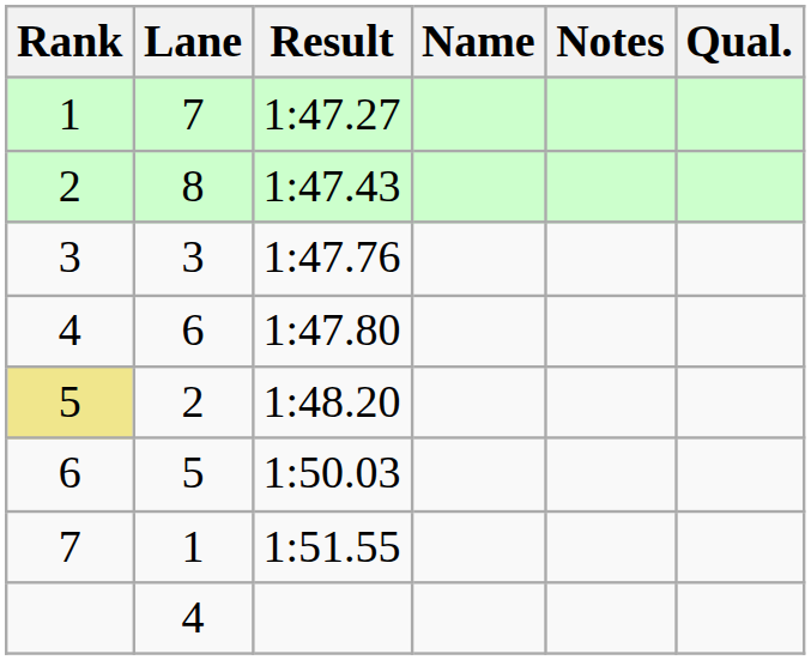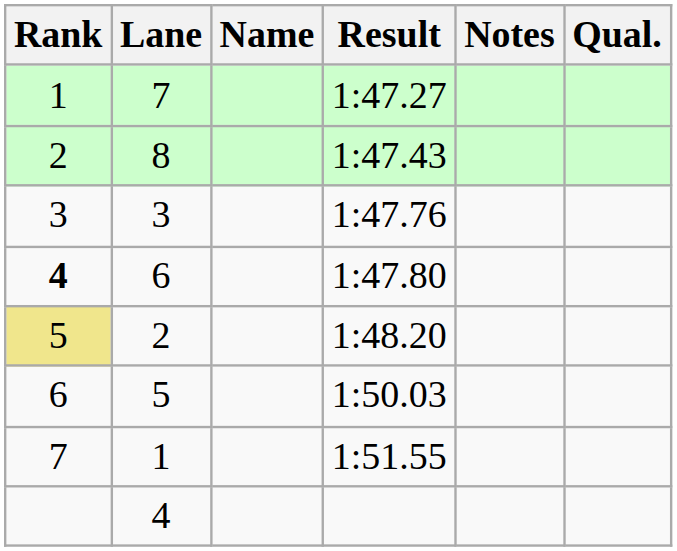columns swapped: Name <-> Result
row 5 | Rank: normal -> bold
